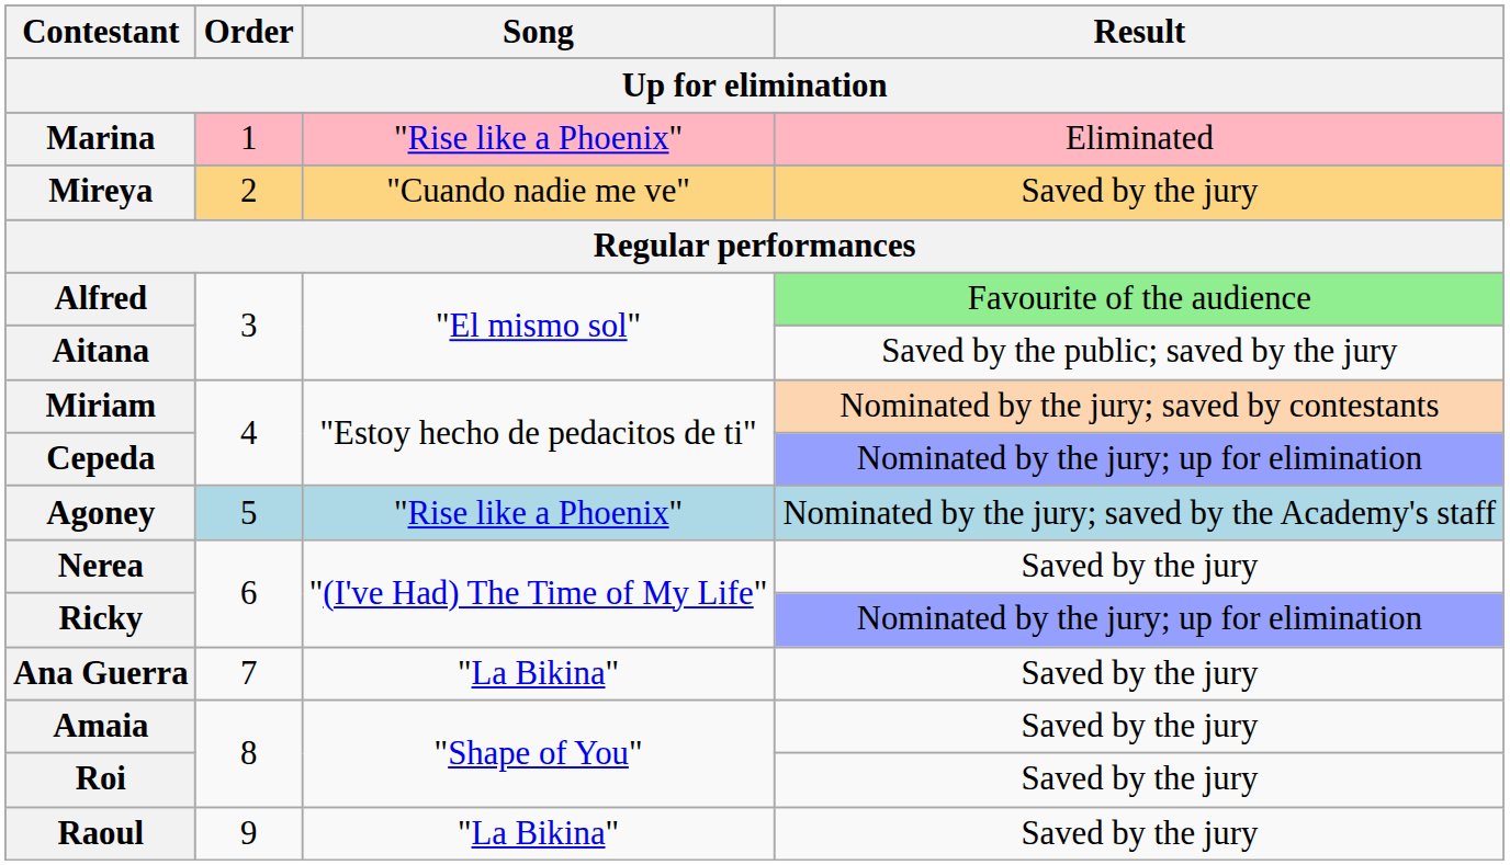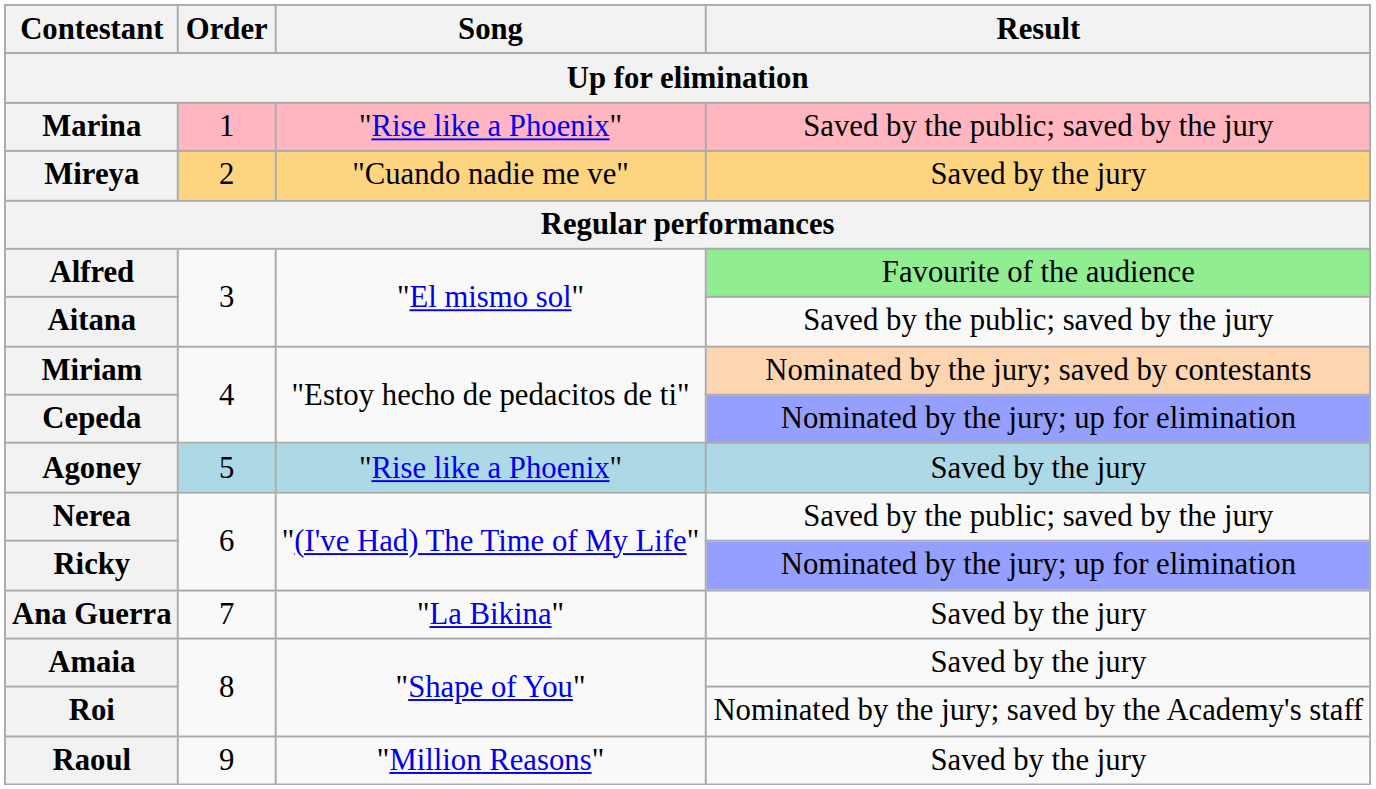Marina | Result: Eliminated -> Saved by the public; saved by the jury
Agoney | Result: Nominated by the jury; saved by the Academy's staff -> Saved by the jury
Nerea | Result: Saved by the jury -> Saved by the public; saved by the jury
Roi | Result: Saved by the jury -> Nominated by the jury; saved by the Academy's staff
Raoul | Song: "La Bikina" -> "Million Reasons"
